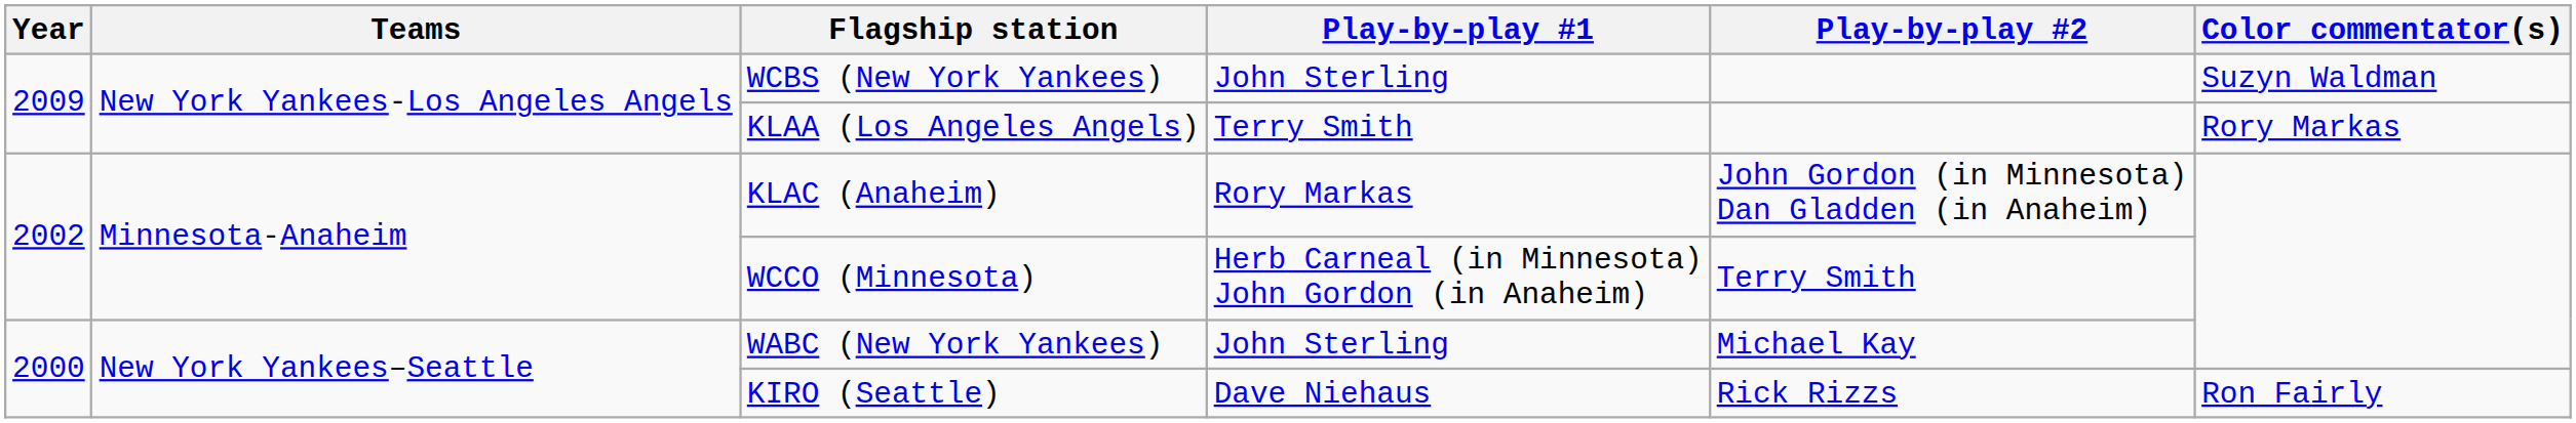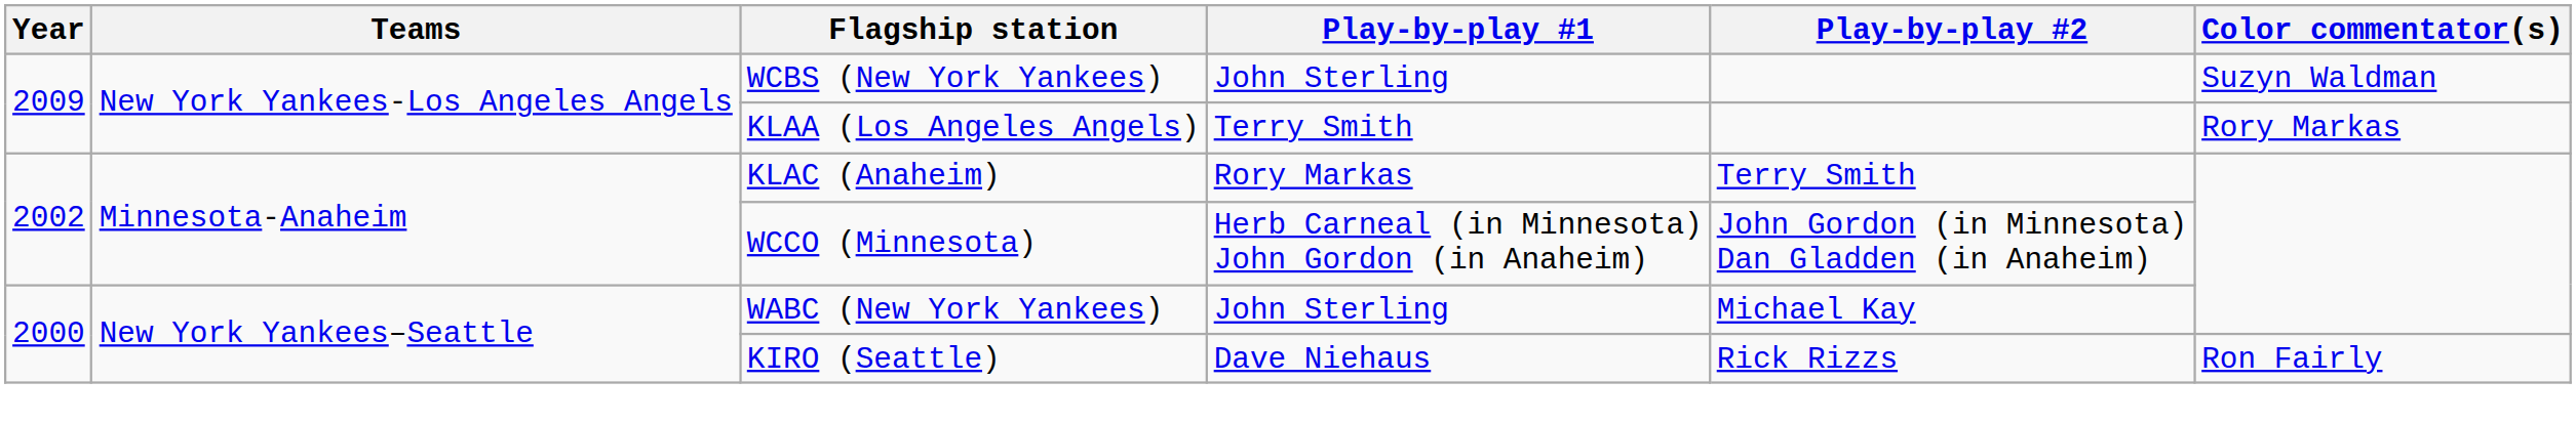KLAC (Anaheim) | Play-by-play #2: John Gordon (in Minnesota) Dan Gladden (in Anaheim) -> Terry Smith
WCCO (Minnesota) | Play-by-play #2: Terry Smith -> John Gordon (in Minnesota) Dan Gladden (in Anaheim)
